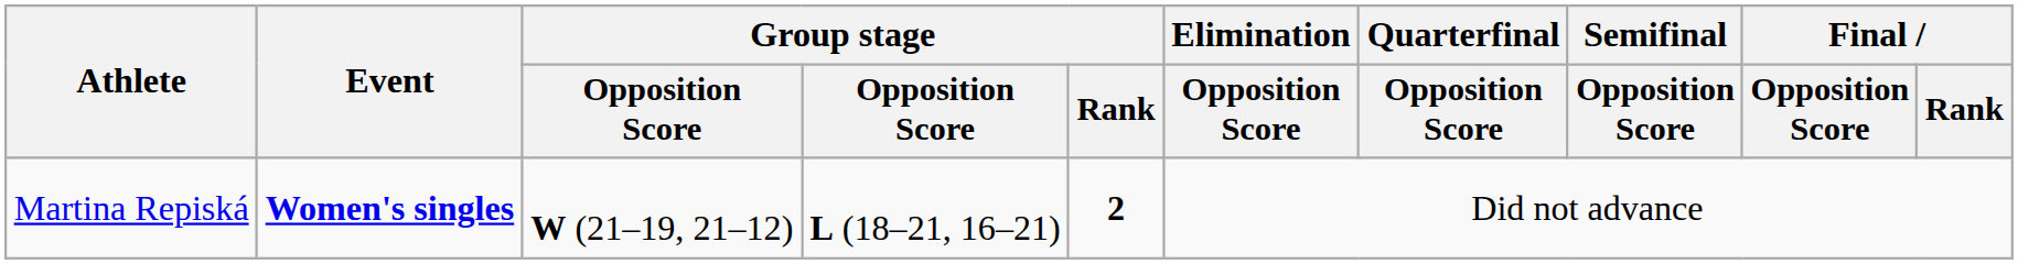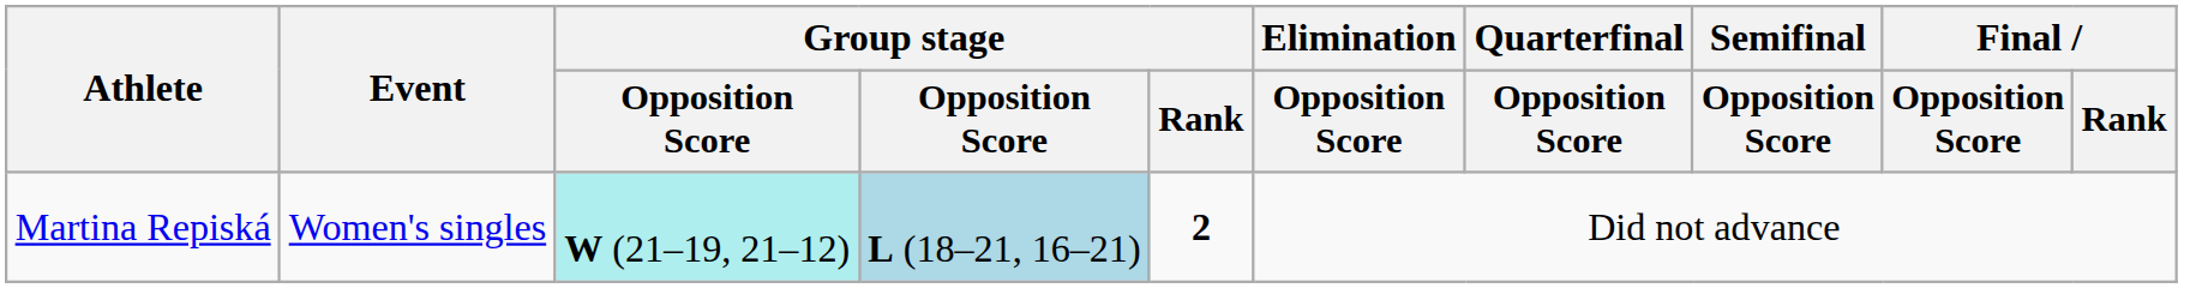Martina Repiská | Event: bold -> normal
Martina Repiská | column 3: no background -> paleturquoise background
Martina Repiská | column 4: no background -> lightblue background
